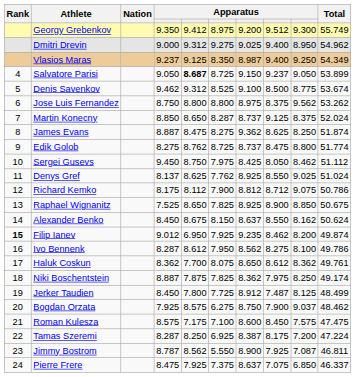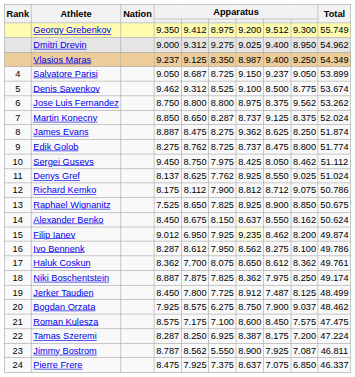Salvatore Parisi | column 5: bold -> normal
Filip Ianev | Rank: bold -> normal
Filip Ianev | column 7: no background -> lightyellow background
